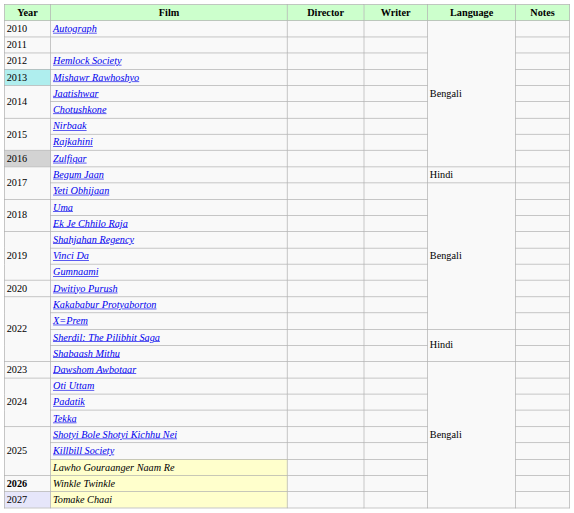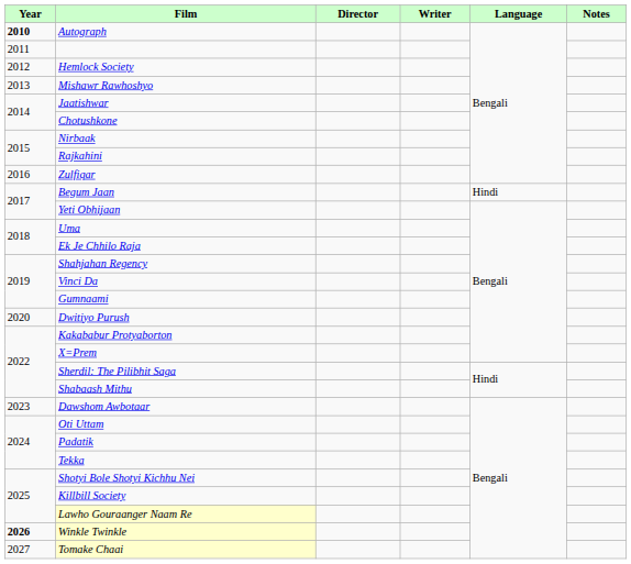Autograph | Year: normal -> bold
Mishawr Rawhoshyo | Year: paleturquoise background -> no background
Zulfiqar | Year: lightgrey background -> no background
Tomake Chaai | Year: lavender background -> no background
